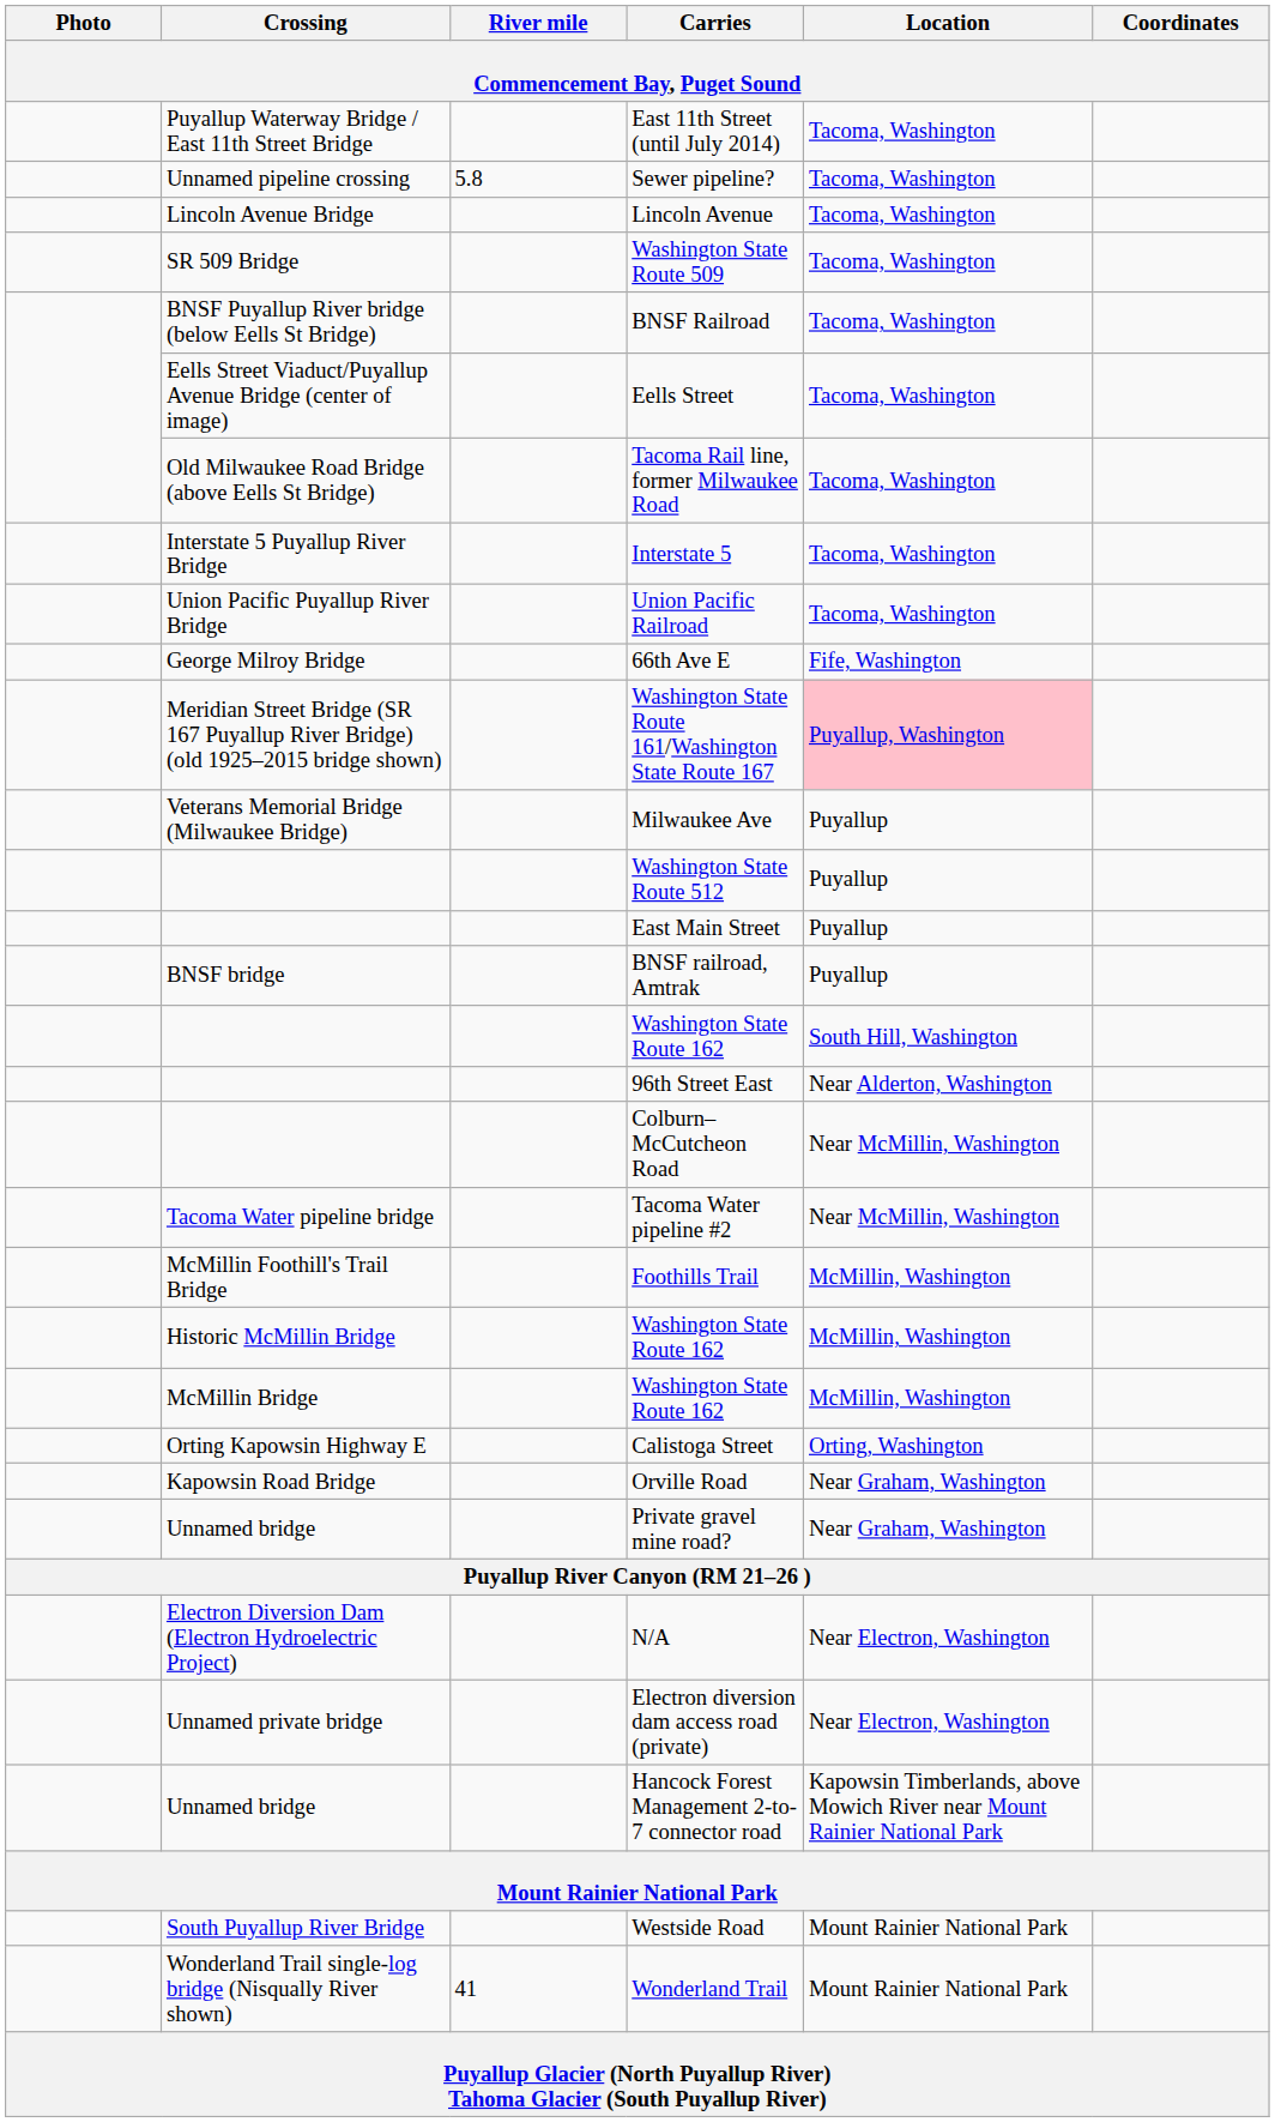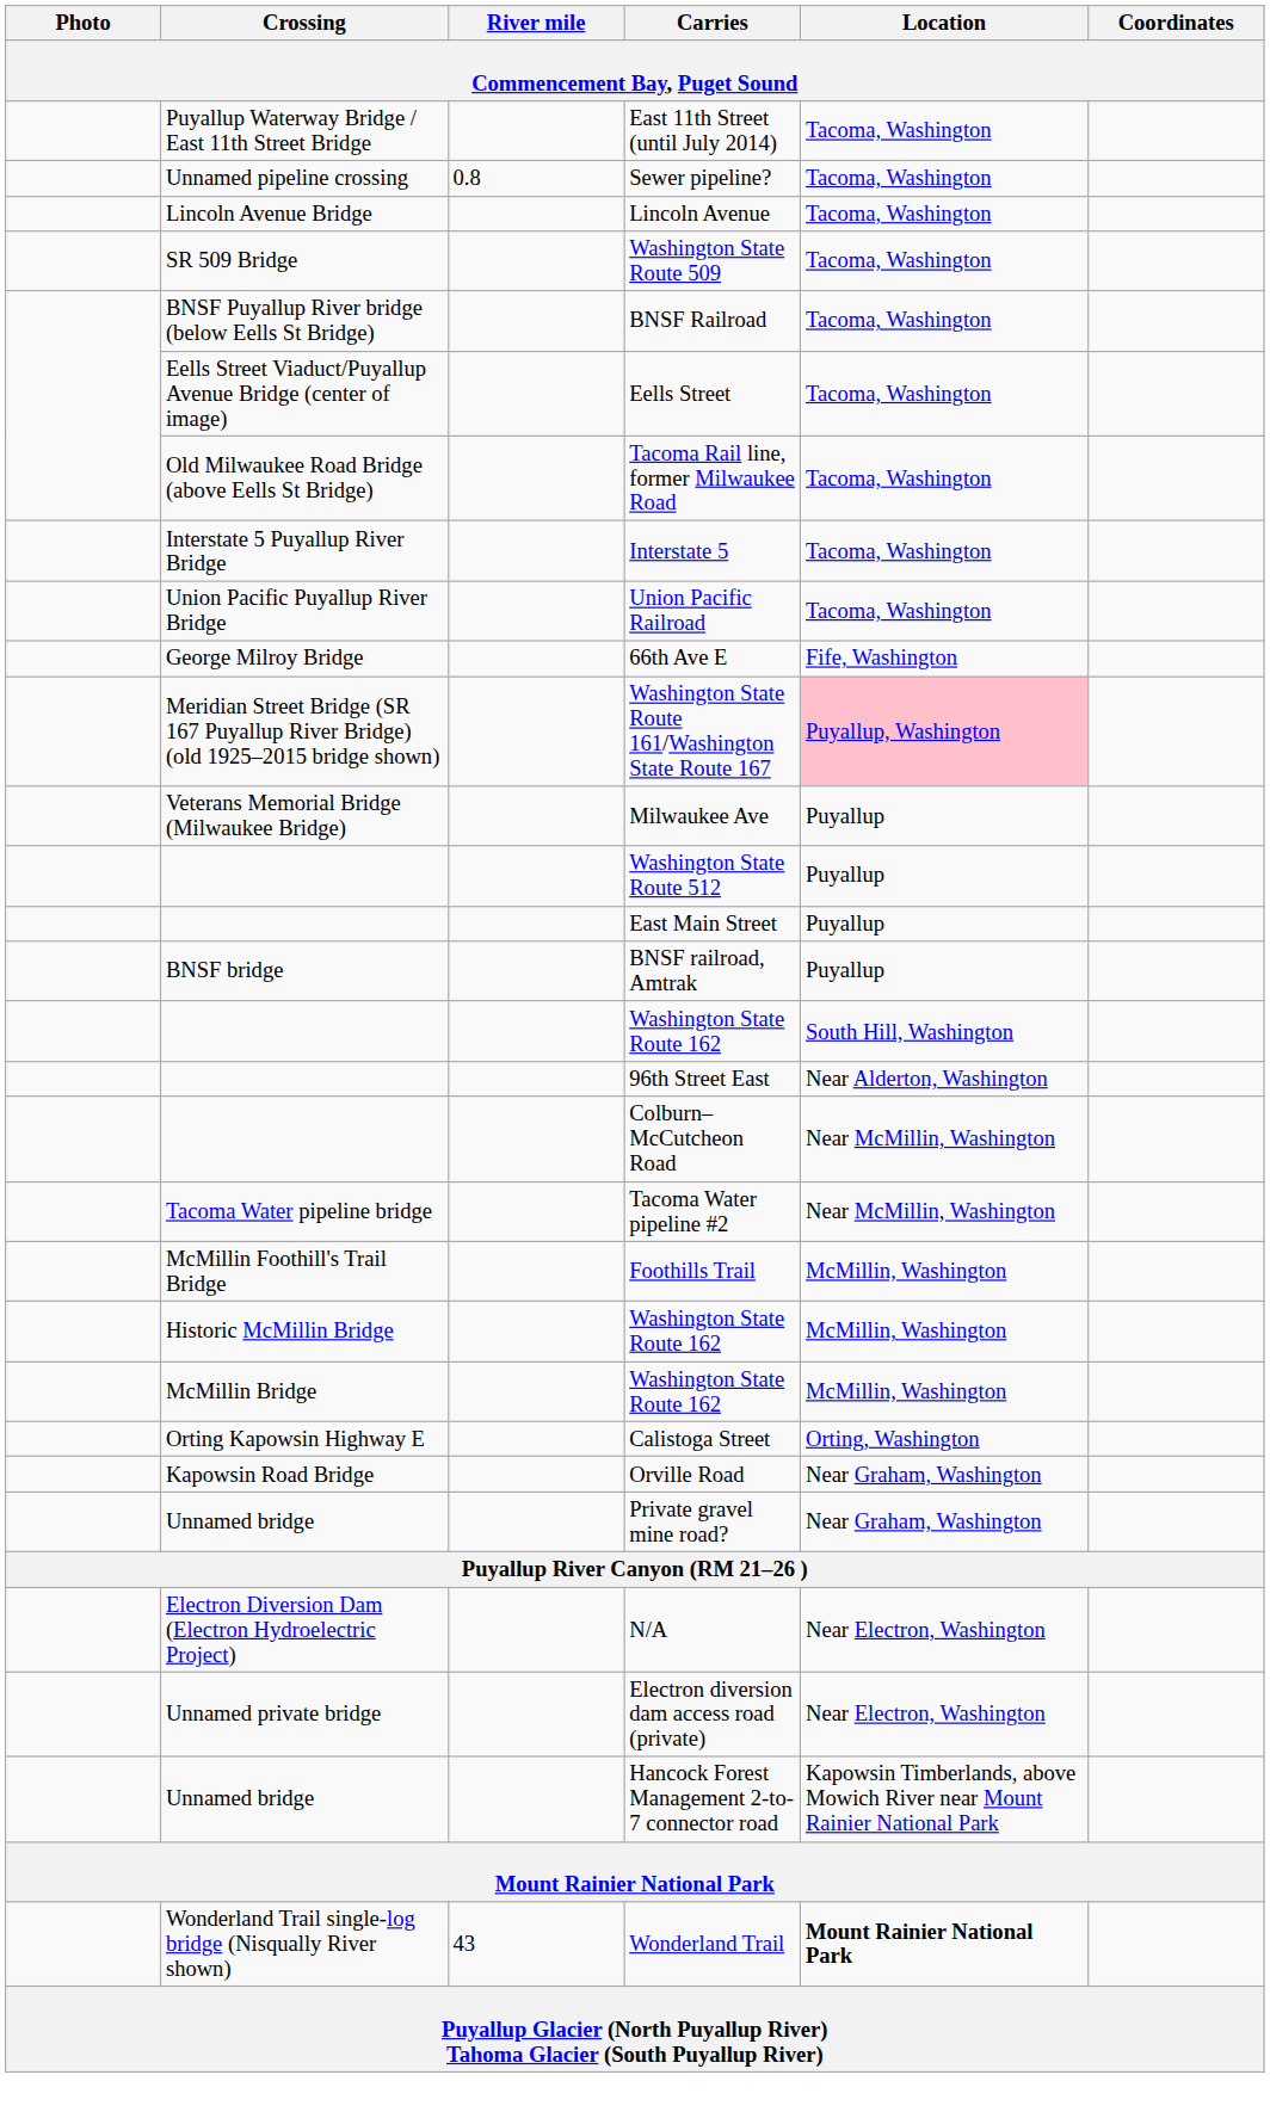Sewer pipeline? | River mile: 5.8 -> 0.8
- row: South Puyallup River Bridge | Westside Road | Mount Rainier National Park
Wonderland Trail | River mile: 41 -> 43
Wonderland Trail | Location: normal -> bold
